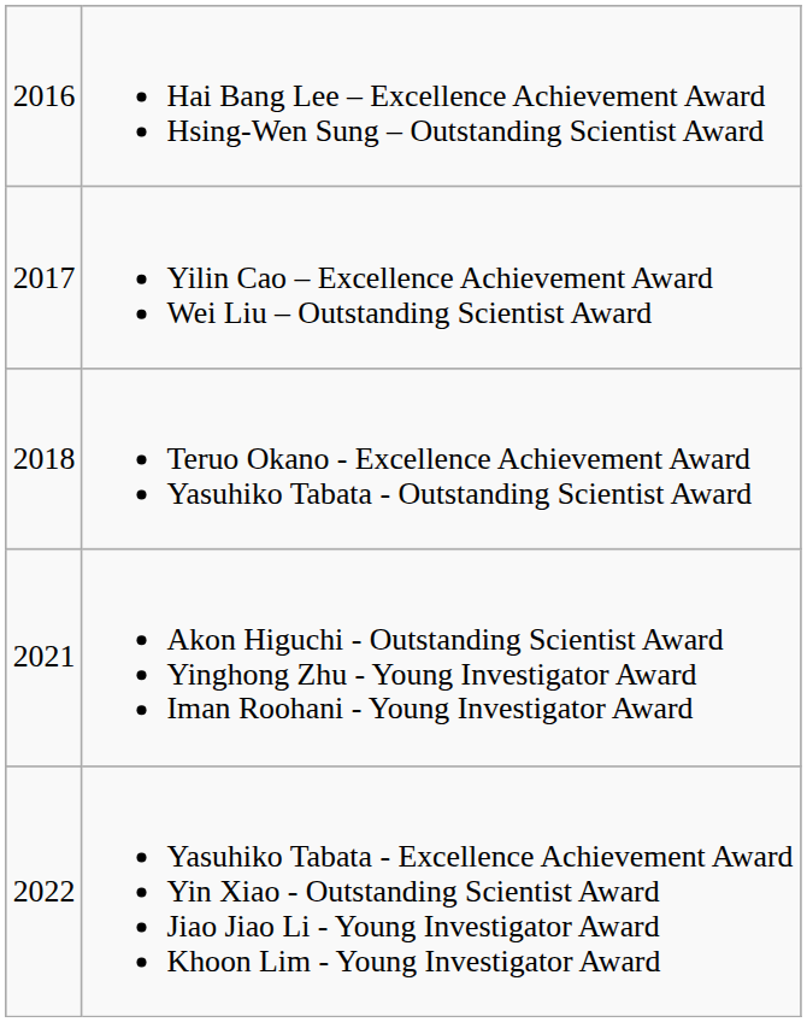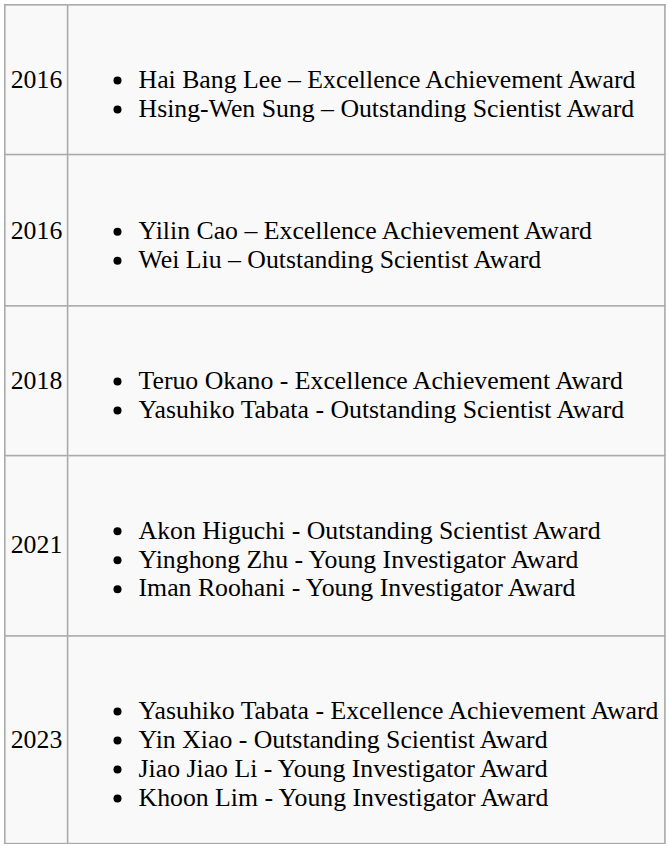row 2 | column 1: 2017 -> 2016
row 5 | column 1: 2022 -> 2023
